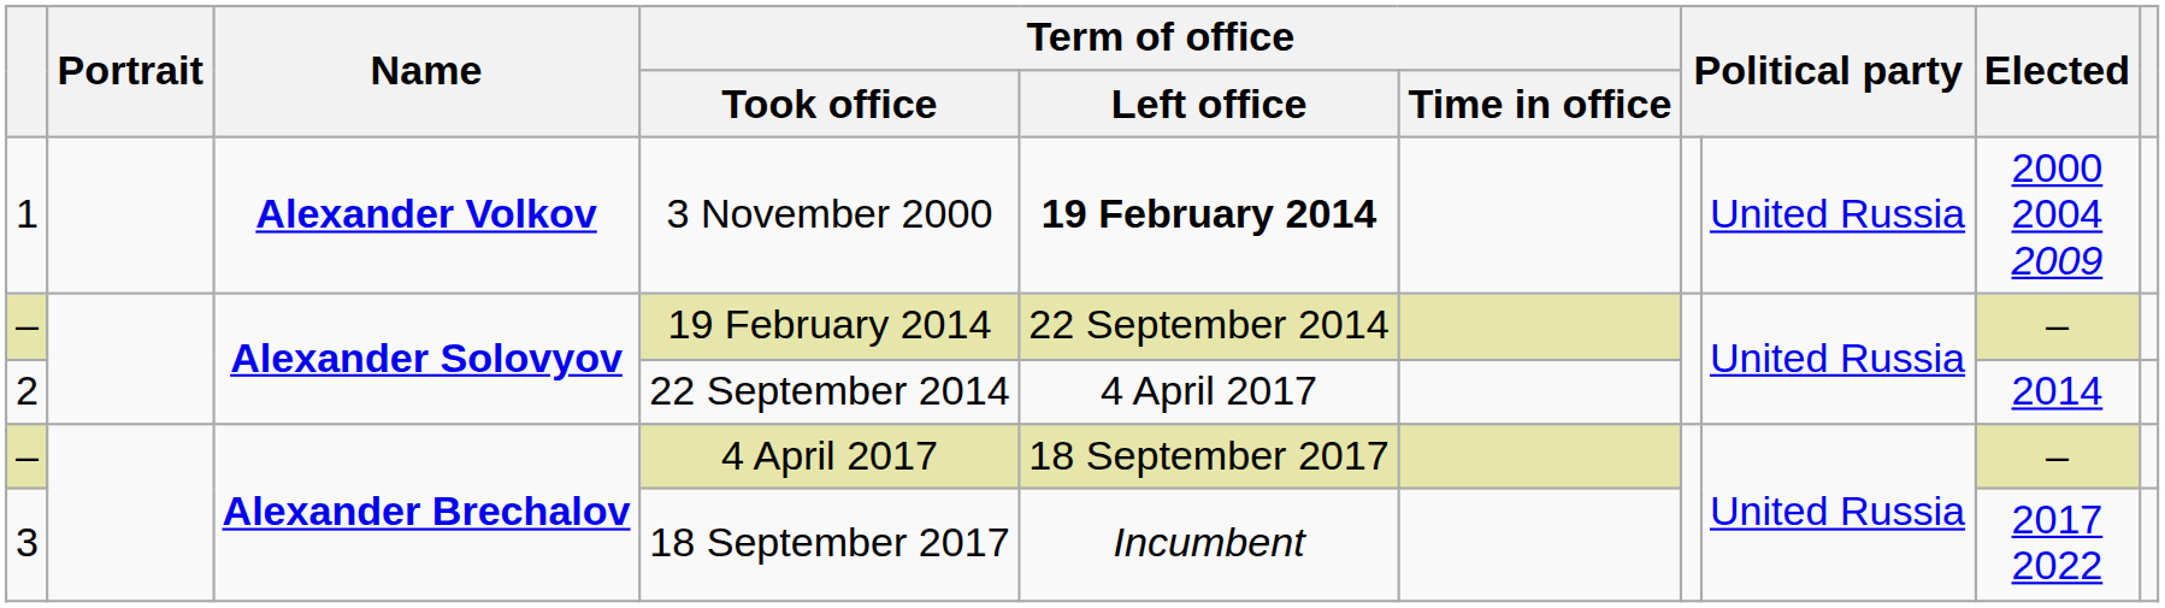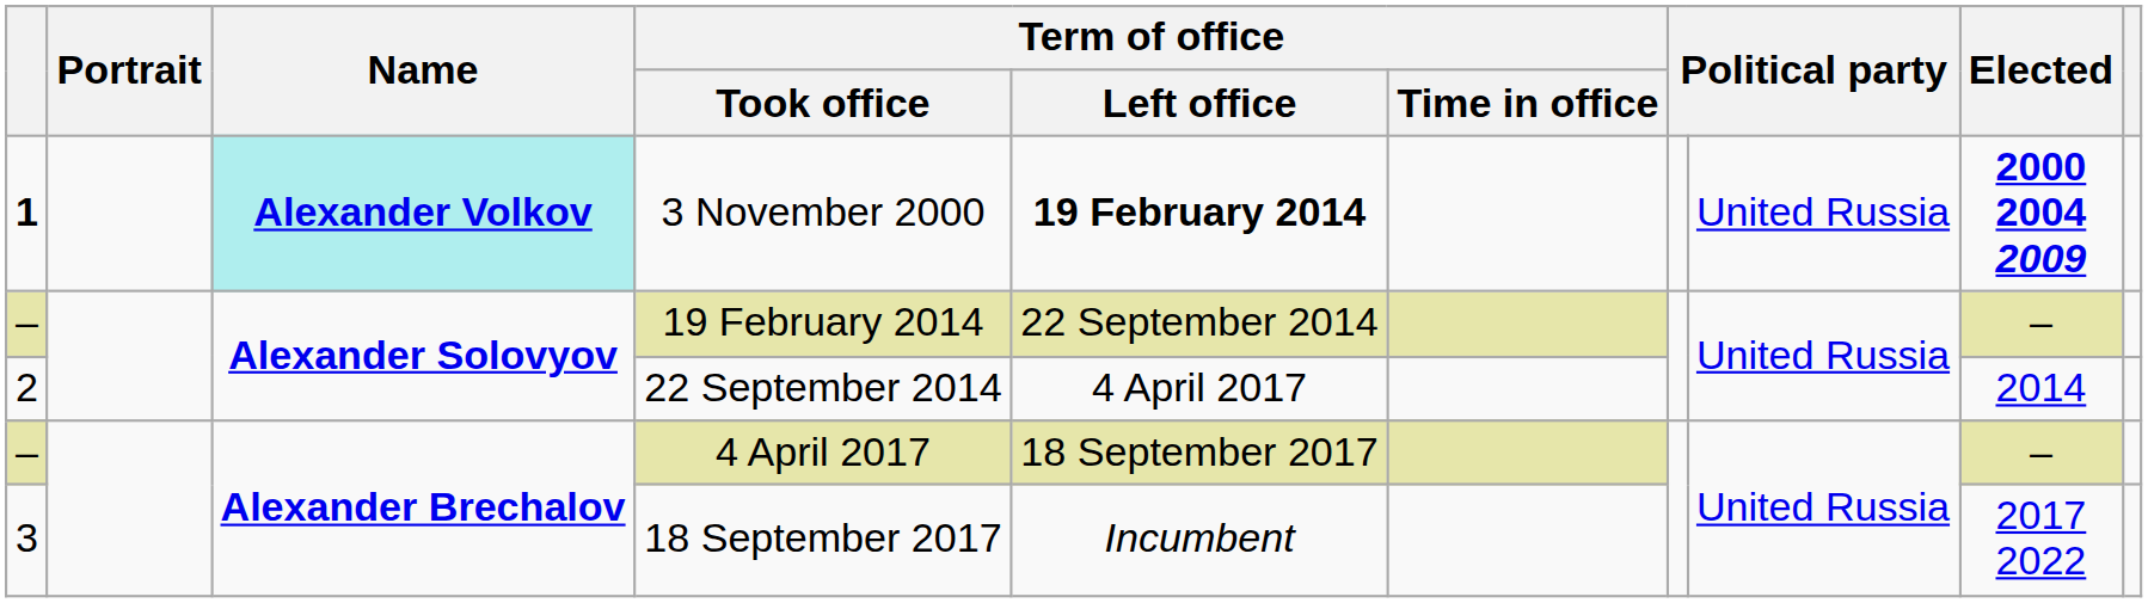3 November 2000 | column 1: normal -> bold
3 November 2000 | Name: no background -> paleturquoise background
3 November 2000 | Elected: normal -> bold
